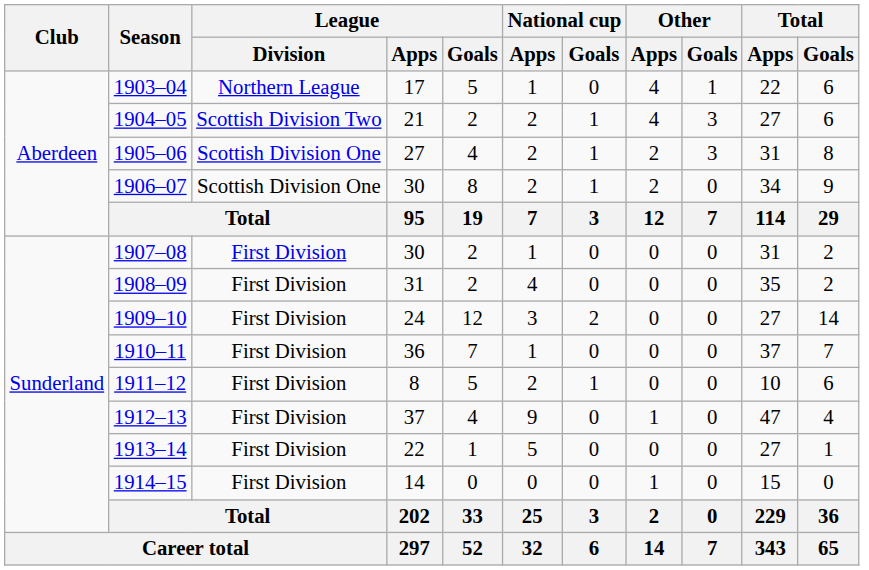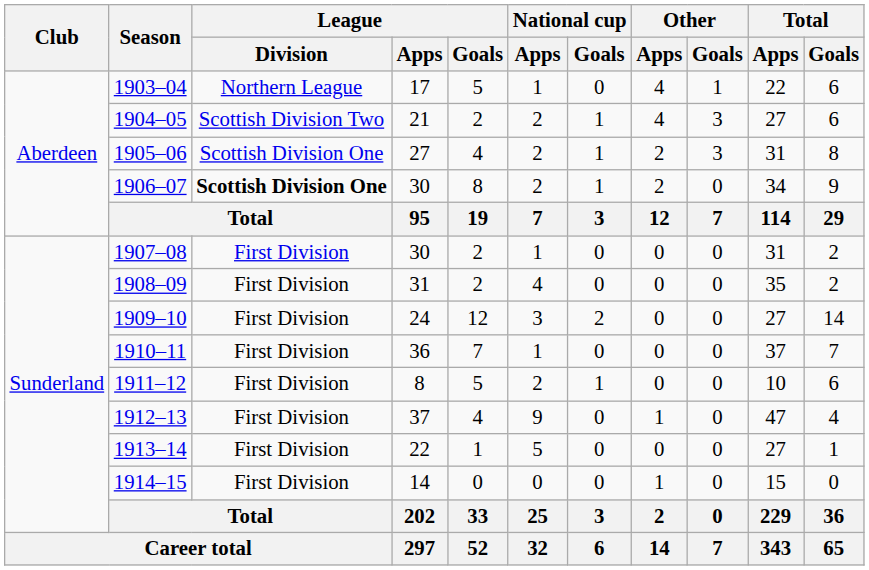1906–07 | League / Division: normal -> bold
